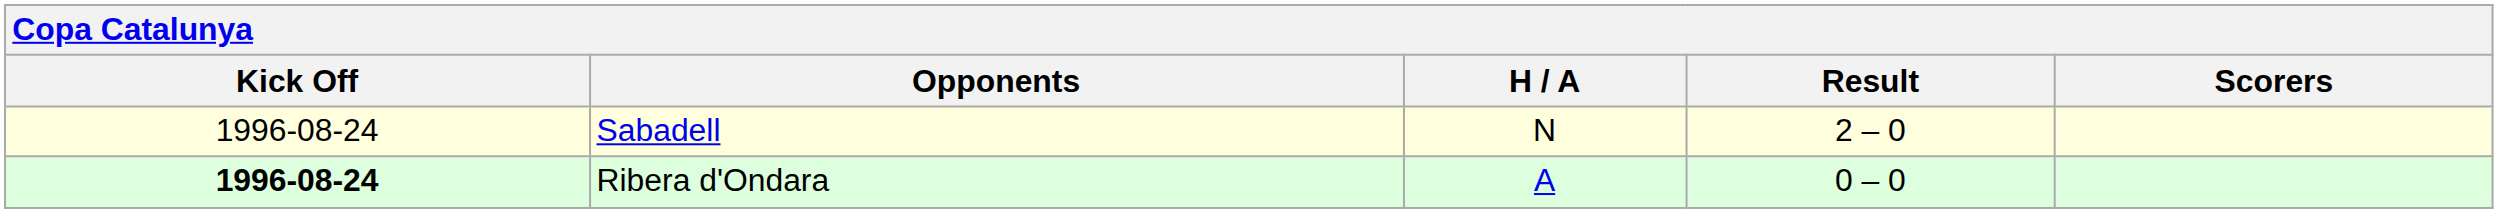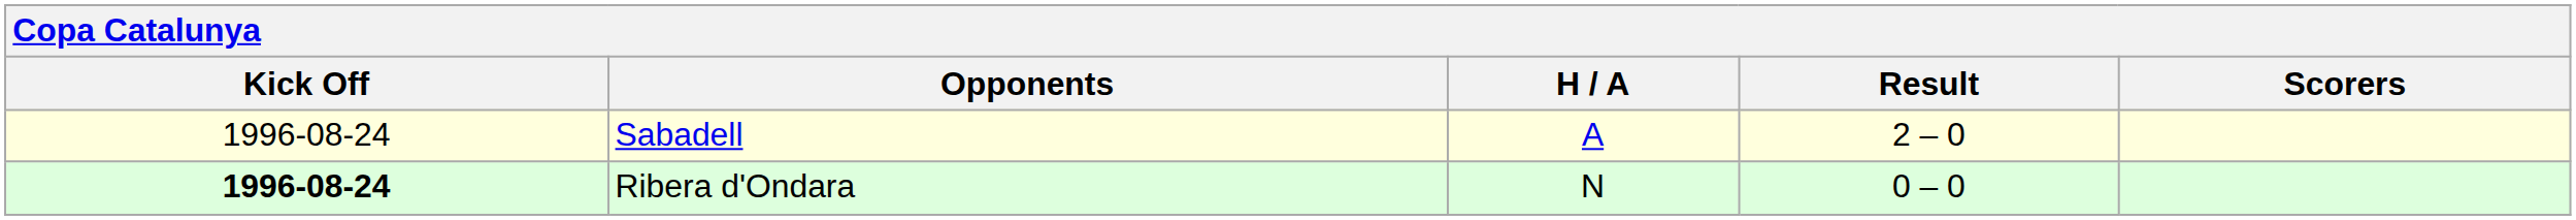Sabadell | H / A: N -> A
Ribera d'Ondara | H / A: A -> N
